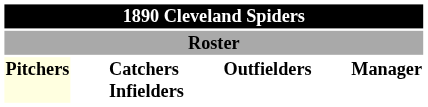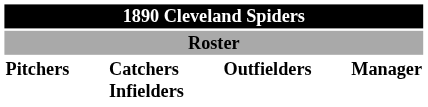Pitchers | column 1: lightyellow background -> no background
